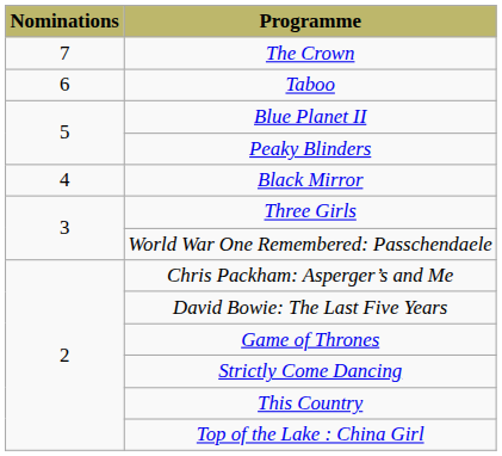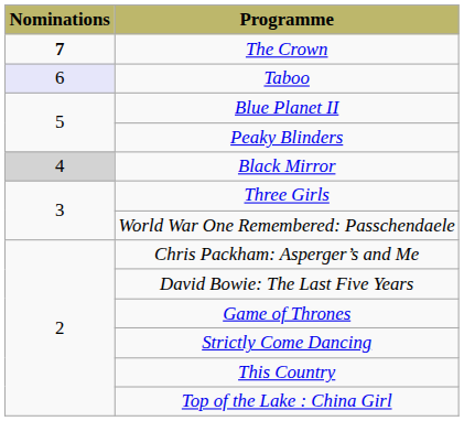The Crown | Nominations: normal -> bold
Taboo | Nominations: no background -> lavender background
Black Mirror | Nominations: no background -> lightgrey background
